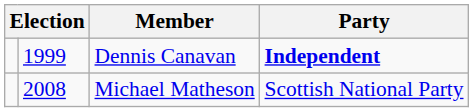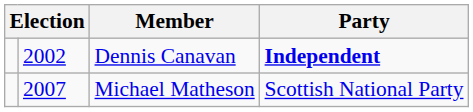Dennis Canavan | column 2: 1999 -> 2002
Michael Matheson | column 2: 2008 -> 2007
